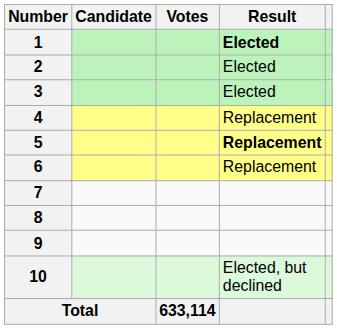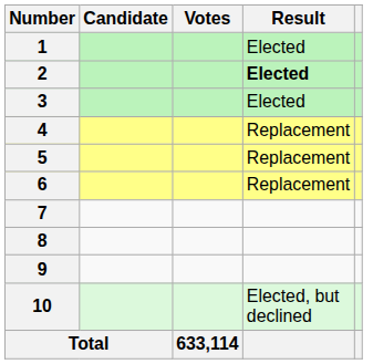1 | Result: bold -> normal
2 | Result: normal -> bold
5 | Result: bold -> normal
